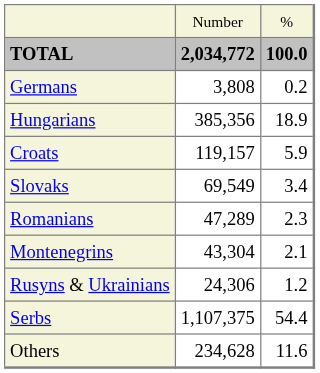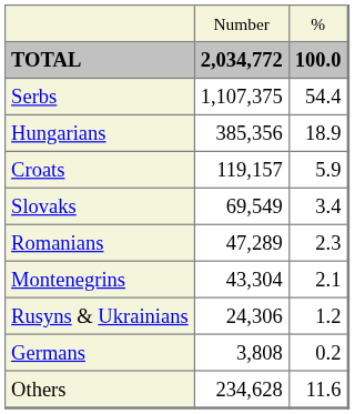rows swapped: Serbs <-> Germans
